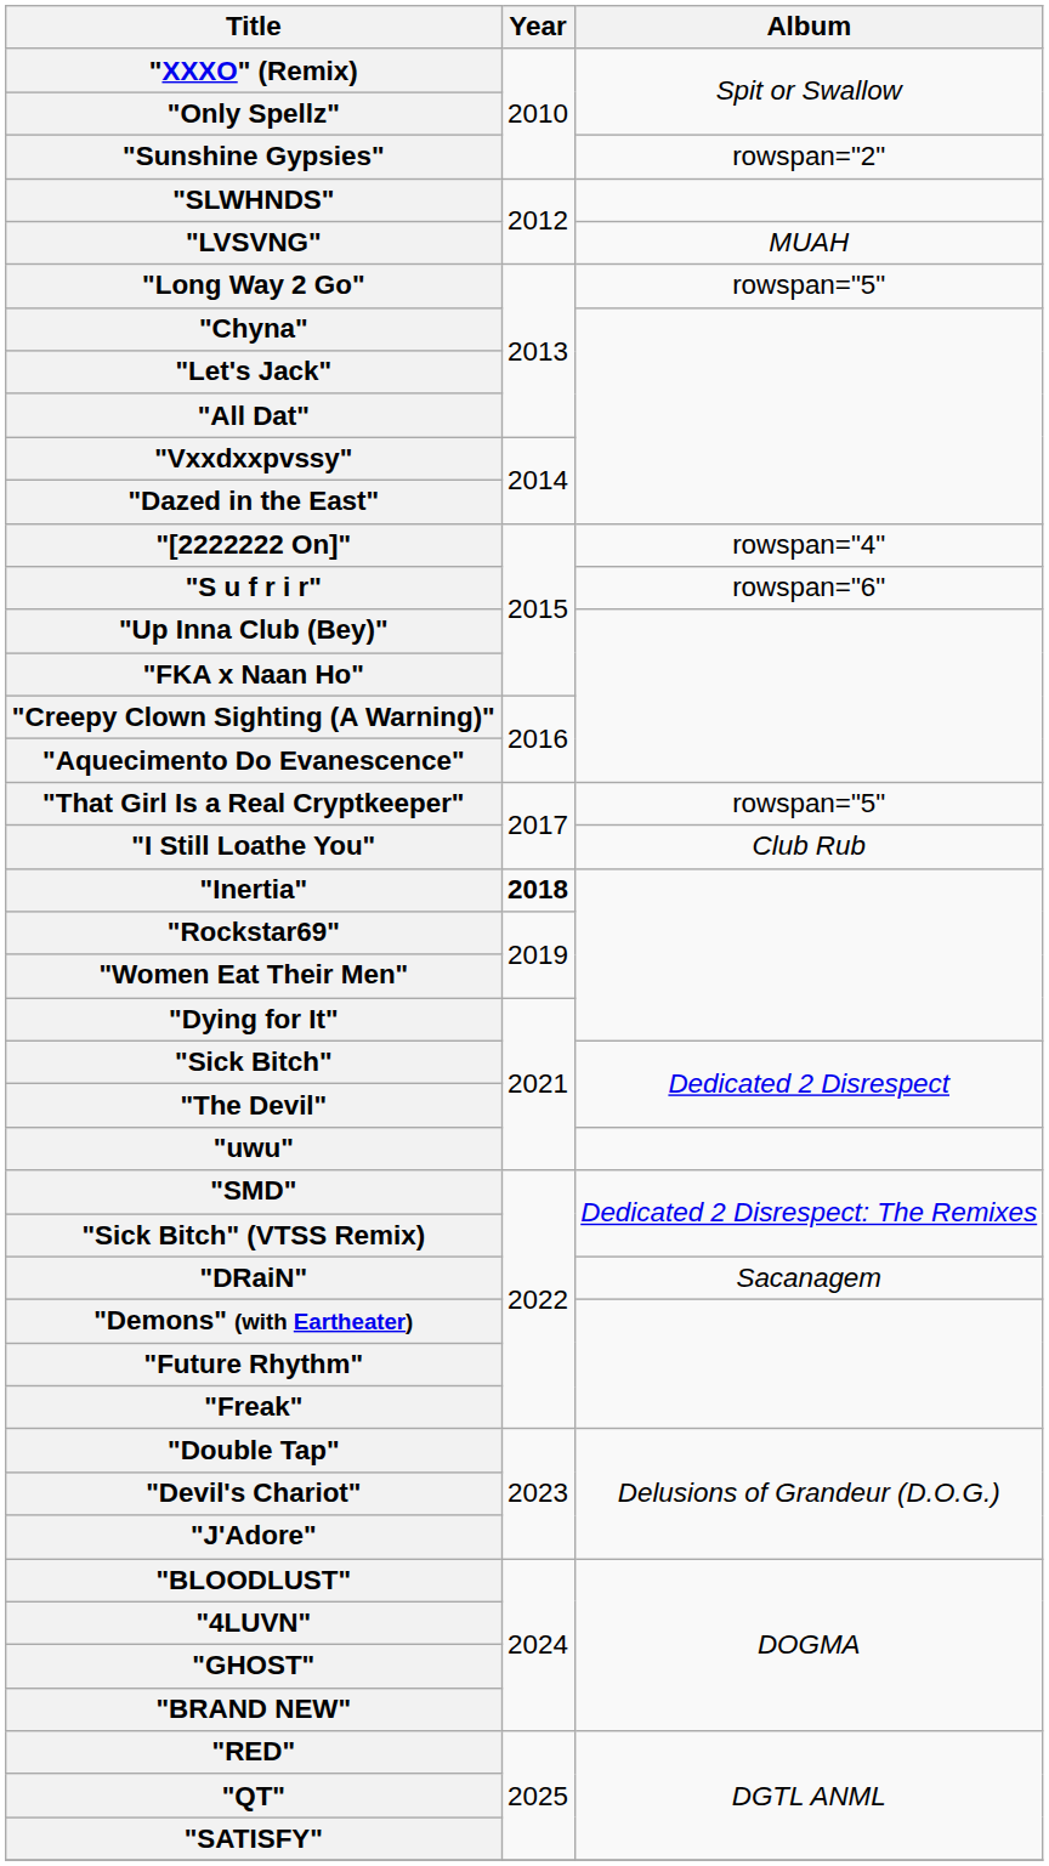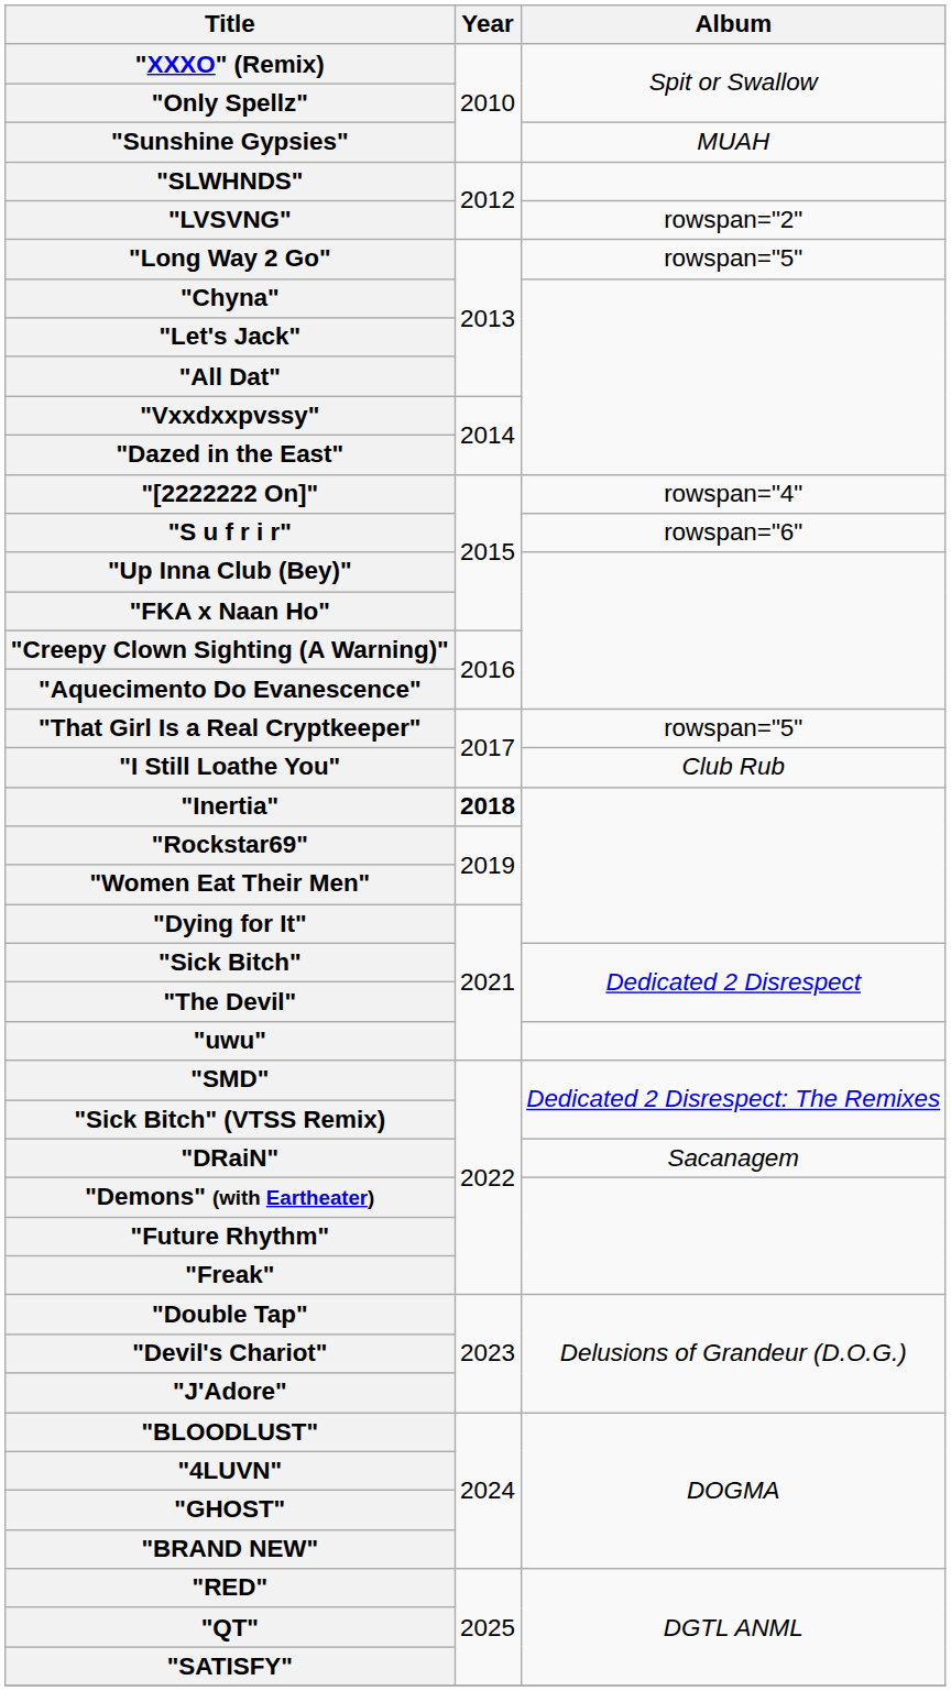"Sunshine Gypsies" | Album: rowspan="2" -> MUAH
"LVSVNG" | Album: MUAH -> rowspan="2"
